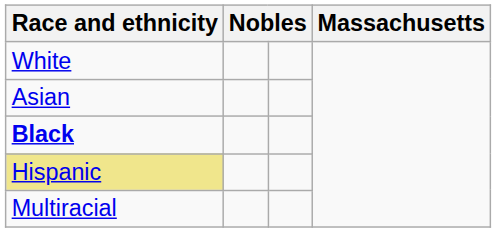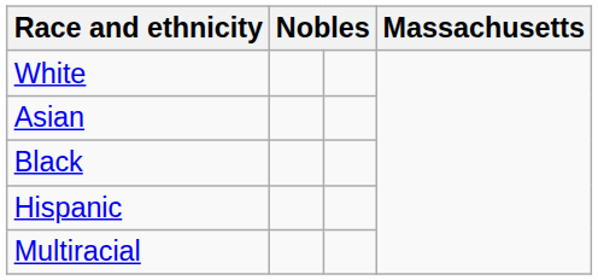Black | Race and ethnicity: bold -> normal
Hispanic | Race and ethnicity: khaki background -> no background
